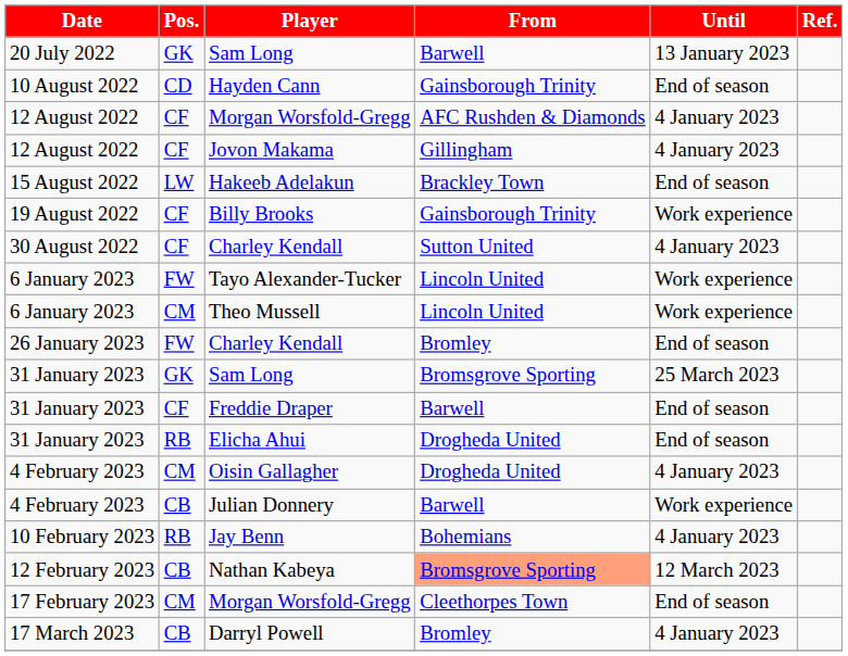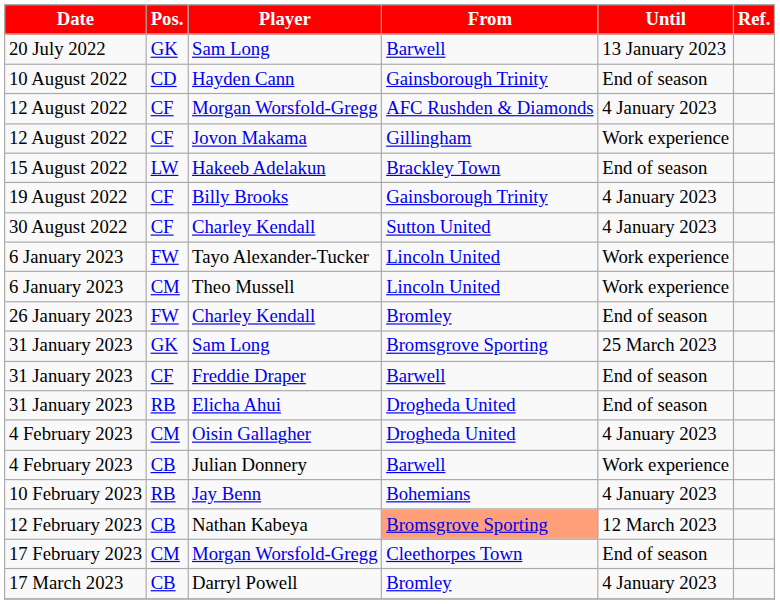Jovon Makama | Until: 4 January 2023 -> Work experience
Billy Brooks | Until: Work experience -> 4 January 2023
